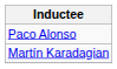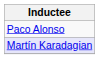row 3 | column 1: no background -> lavender background
